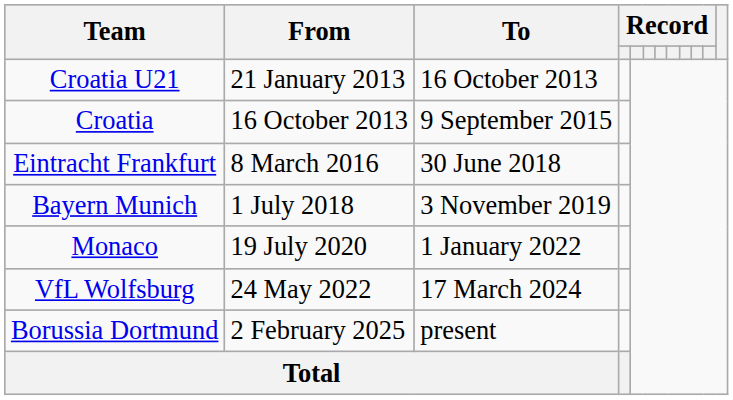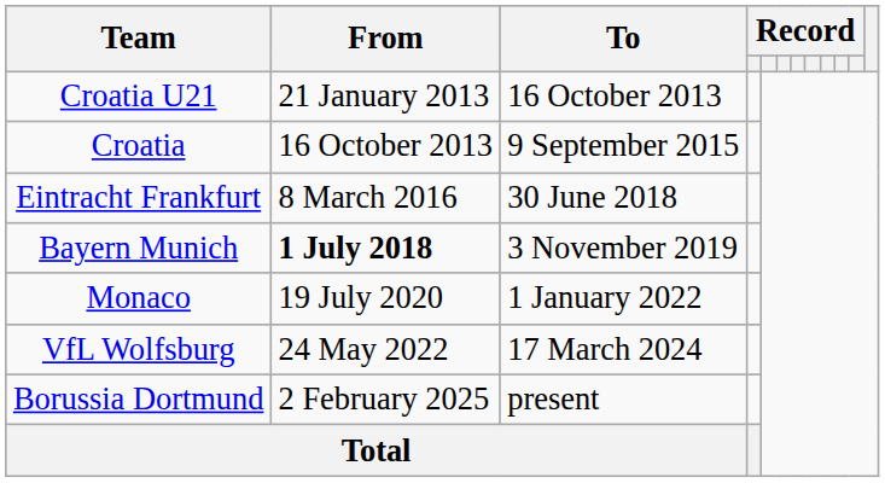Bayern Munich | From: normal -> bold
